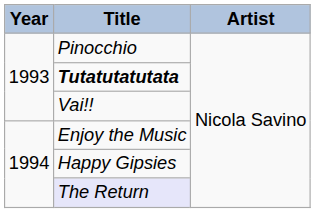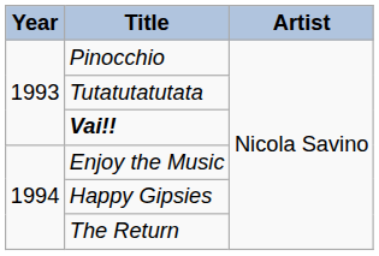Tutatutatutata | Title: bold -> normal
Vai!! | Title: normal -> bold
The Return | Title: lavender background -> no background
